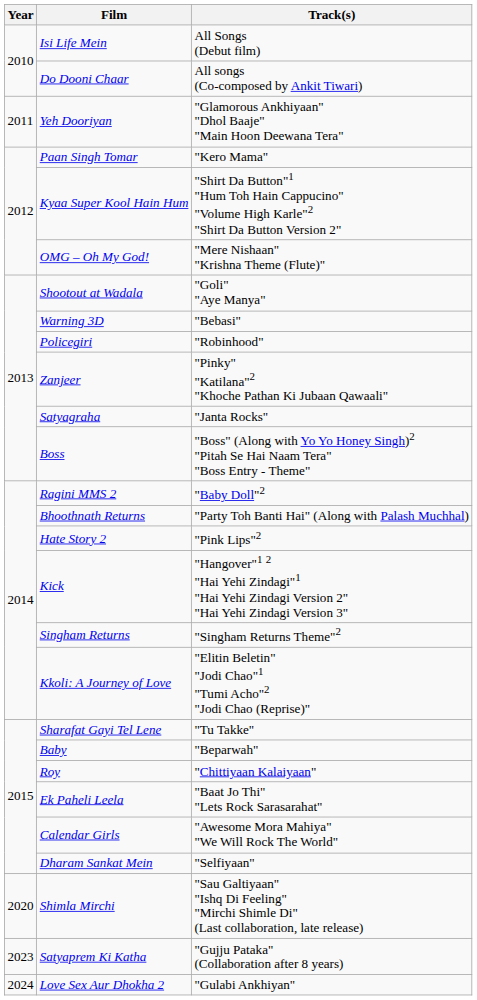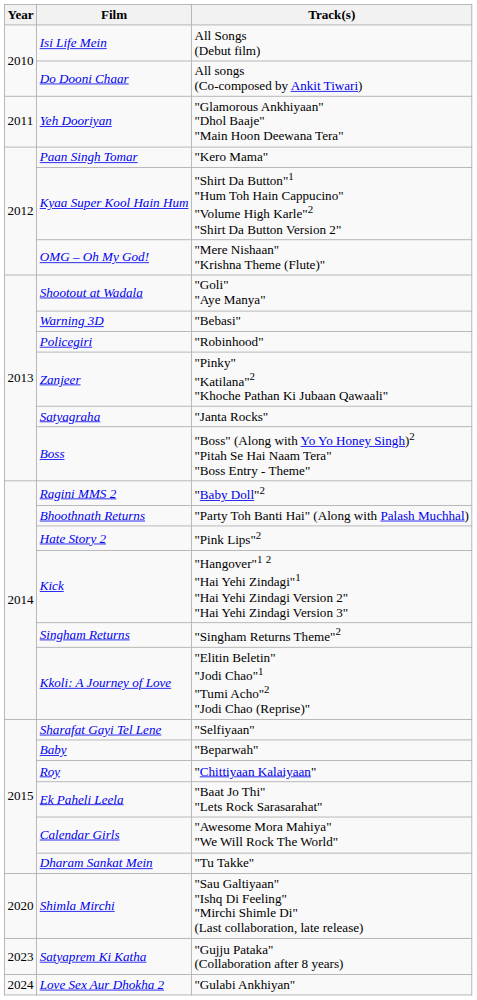Sharafat Gayi Tel Lene | Track(s): "Tu Takke" -> "Selfiyaan"
Dharam Sankat Mein | Track(s): "Selfiyaan" -> "Tu Takke"
